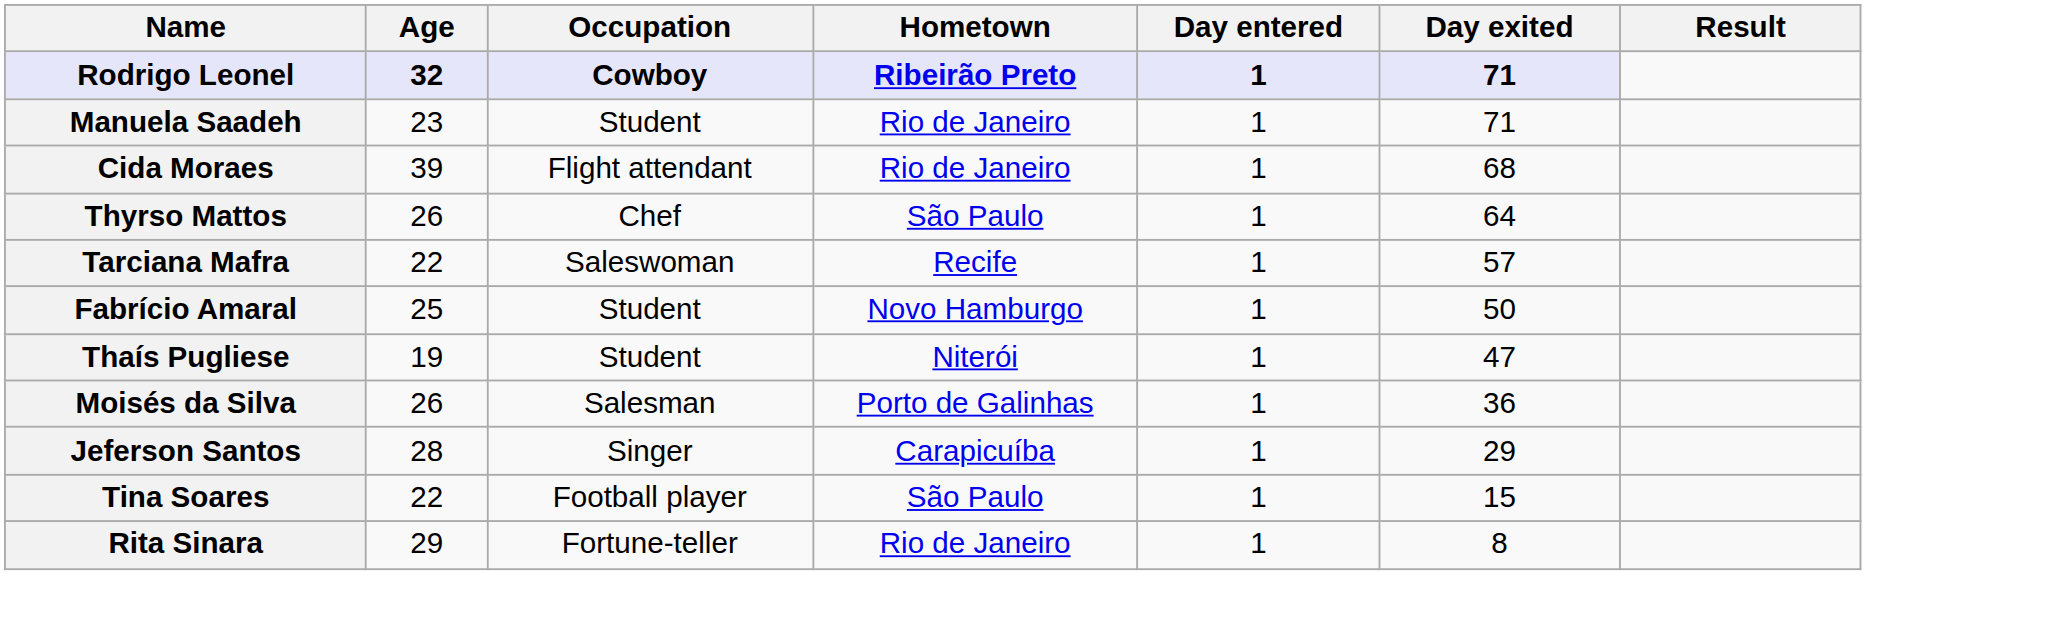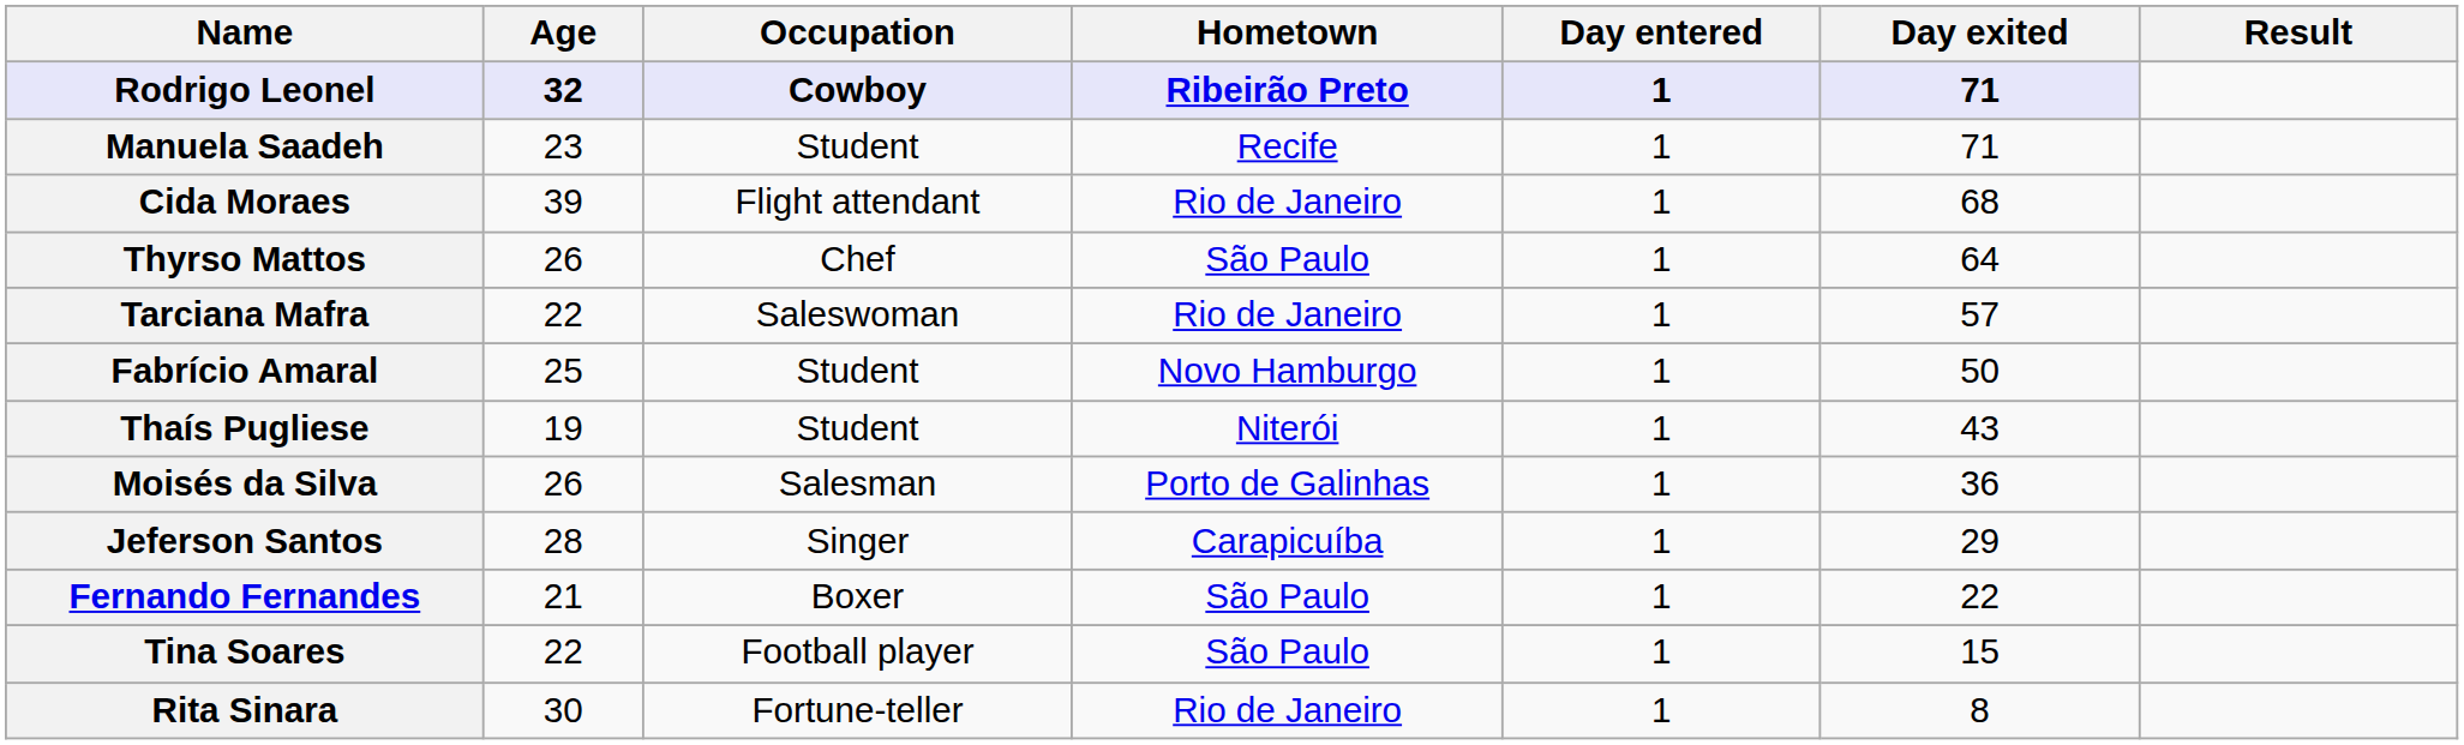Manuela Saadeh | Hometown: Rio de Janeiro -> Recife
Tarciana Mafra | Hometown: Recife -> Rio de Janeiro
Thaís Pugliese | Day exited: 47 -> 43
+ row: Fernando Fernandes | 21 | Boxer | São Paulo | 1 | 22
Rita Sinara | Age: 29 -> 30
